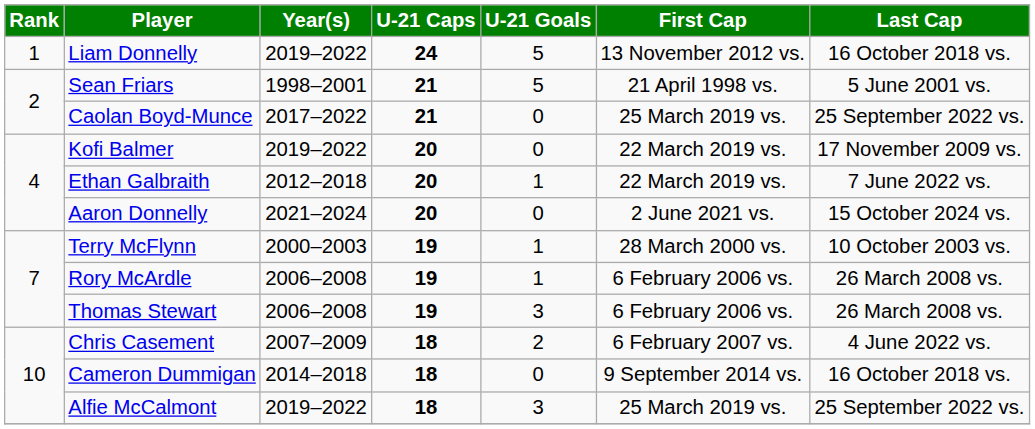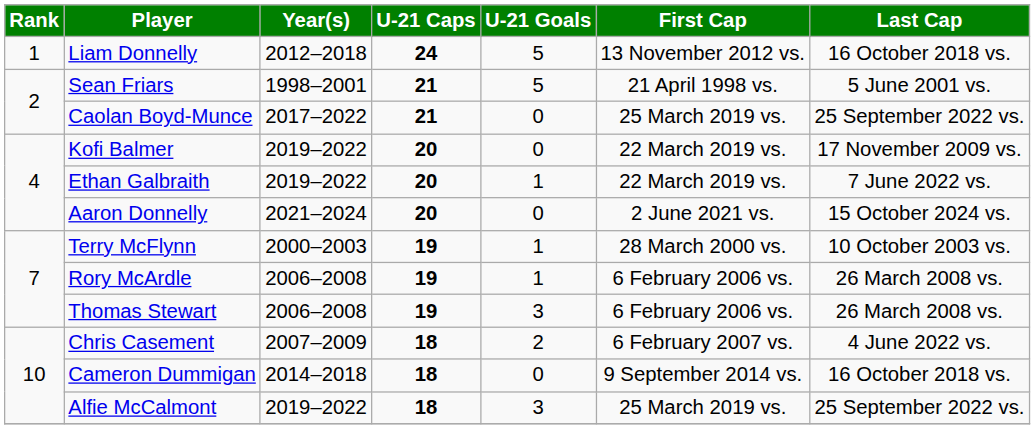Liam Donnelly | Year(s): 2019–2022 -> 2012–2018
Ethan Galbraith | Year(s): 2012–2018 -> 2019–2022
